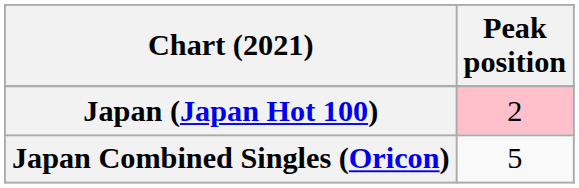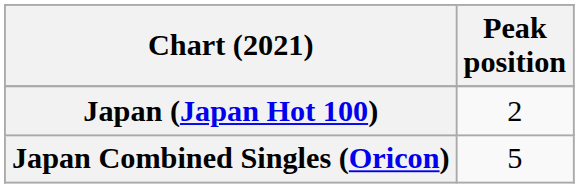Japan (Japan Hot 100) | Peak position: pink background -> no background
